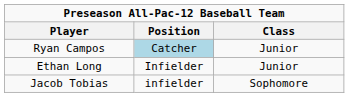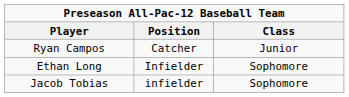Ryan Campos | Position: lightblue background -> no background
Ethan Long | Class: Junior -> Sophomore
